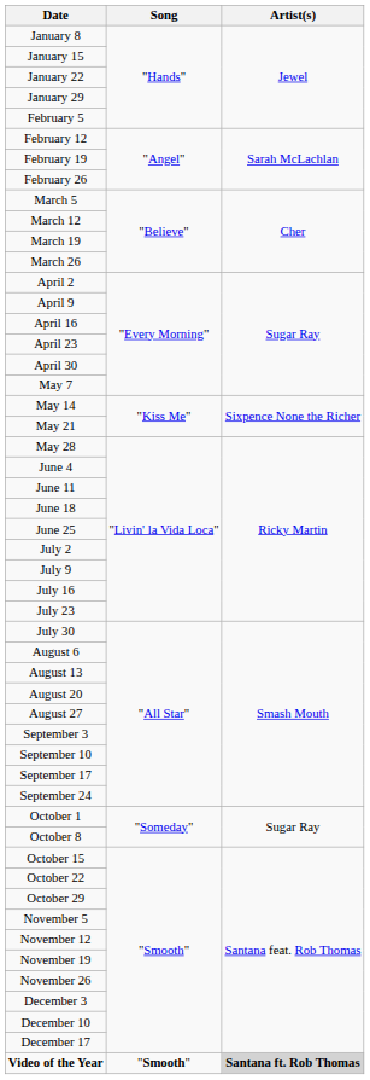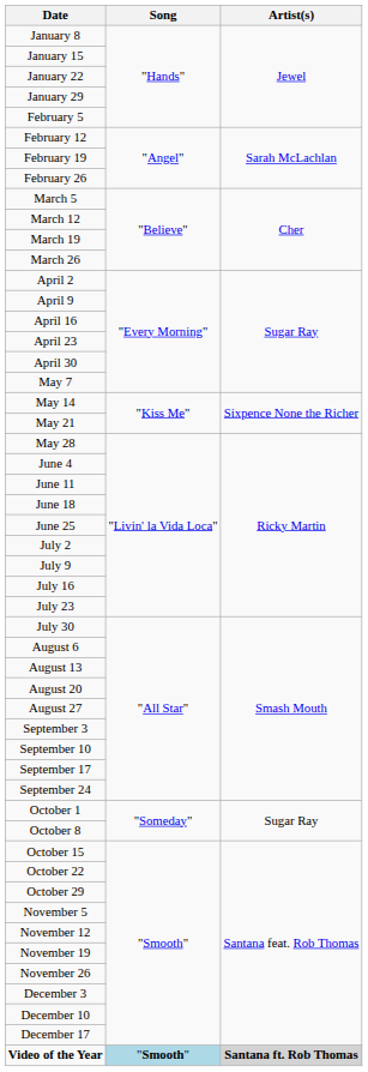Video of the Year | Song: no background -> lightblue background
